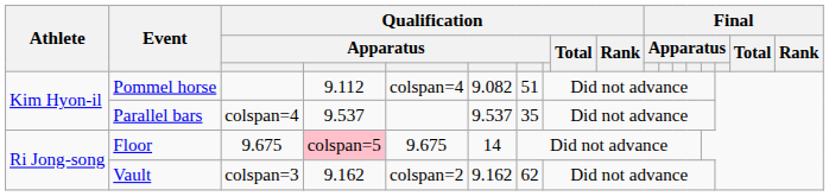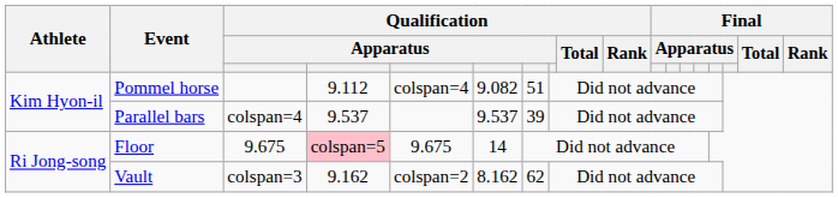Parallel bars | column 7: 35 -> 39
Vault | column 6: 9.162 -> 8.162
